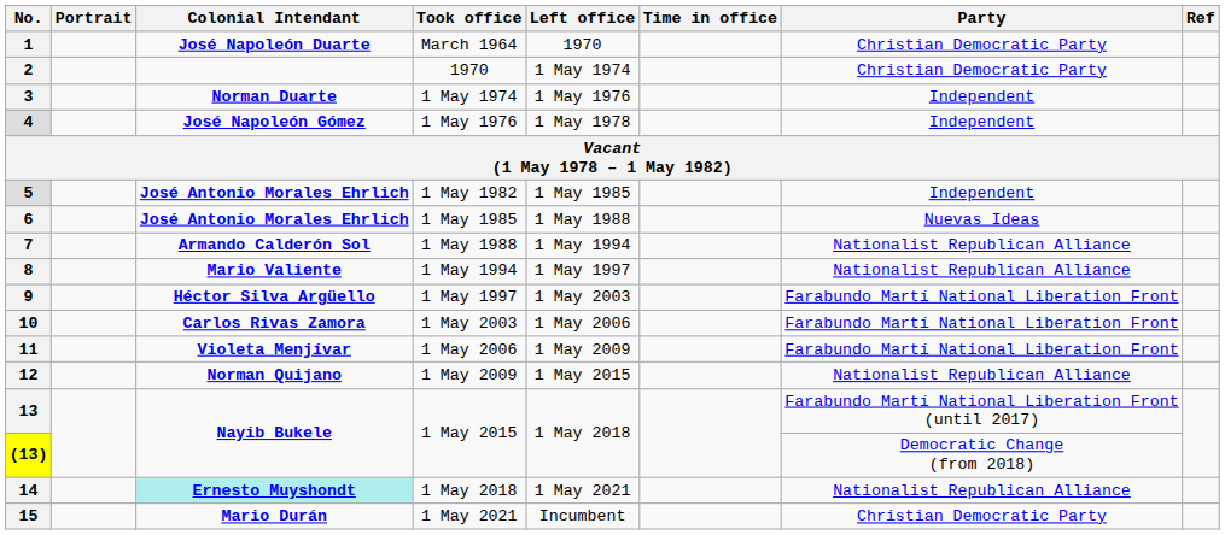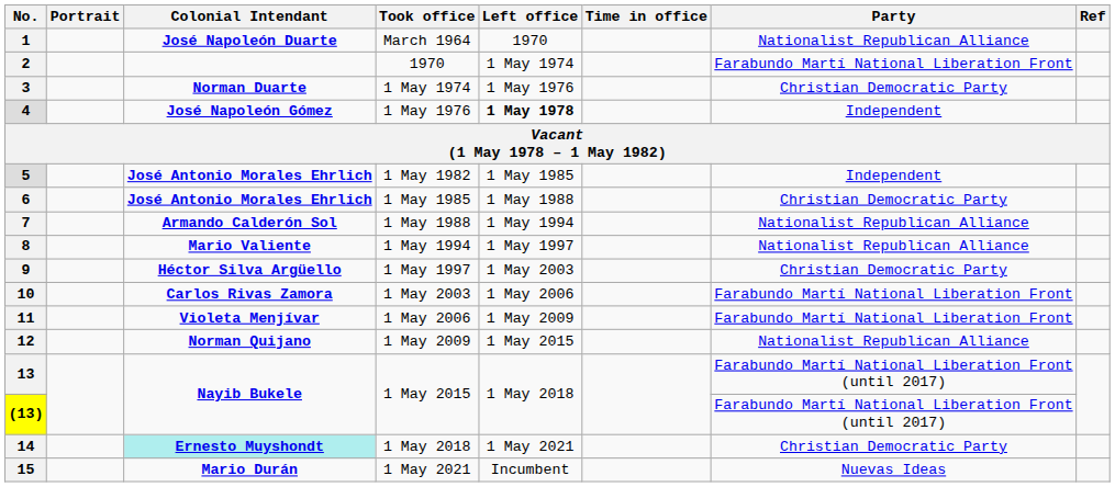1 | Party: Christian Democratic Party -> Nationalist Republican Alliance
2 | Party: Christian Democratic Party -> Farabundo Martí National Liberation Front
3 | Party: Independent -> Christian Democratic Party
4 | Left office: normal -> bold
6 | Party: Nuevas Ideas -> Christian Democratic Party
9 | Party: Farabundo Martí National Liberation Front -> Christian Democratic Party
(13) | Party: Democratic Change (from 2018) -> Farabundo Martí National Liberation Front (until 2017)
14 | Party: Nationalist Republican Alliance -> Christian Democratic Party
15 | Party: Christian Democratic Party -> Nuevas Ideas
